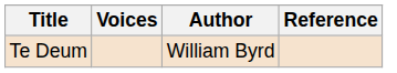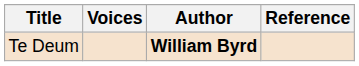Te Deum | Author: normal -> bold
